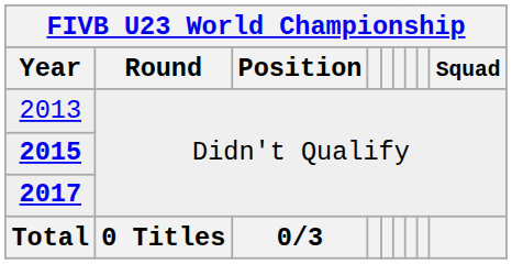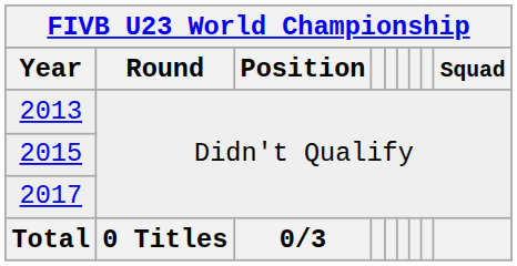2015 | FIVB U23 World Championship / Year: bold -> normal
2017 | FIVB U23 World Championship / Year: bold -> normal
